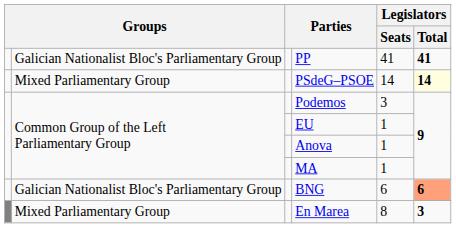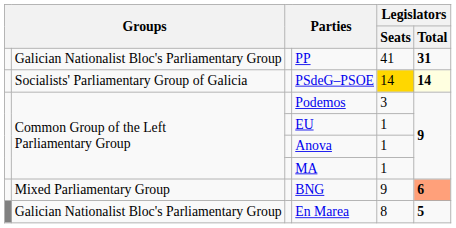PP | Legislators / Total: 41 -> 31
PSdeG–PSOE | column 2: Mixed Parliamentary Group -> Socialists' Parliamentary Group of Galicia
PSdeG–PSOE | Legislators / Seats: no background -> gold background
BNG | column 2: Galician Nationalist Bloc's Parliamentary Group -> Mixed Parliamentary Group
BNG | Legislators / Seats: 6 -> 9
En Marea | column 2: Mixed Parliamentary Group -> Galician Nationalist Bloc's Parliamentary Group
En Marea | Legislators / Total: 3 -> 5
